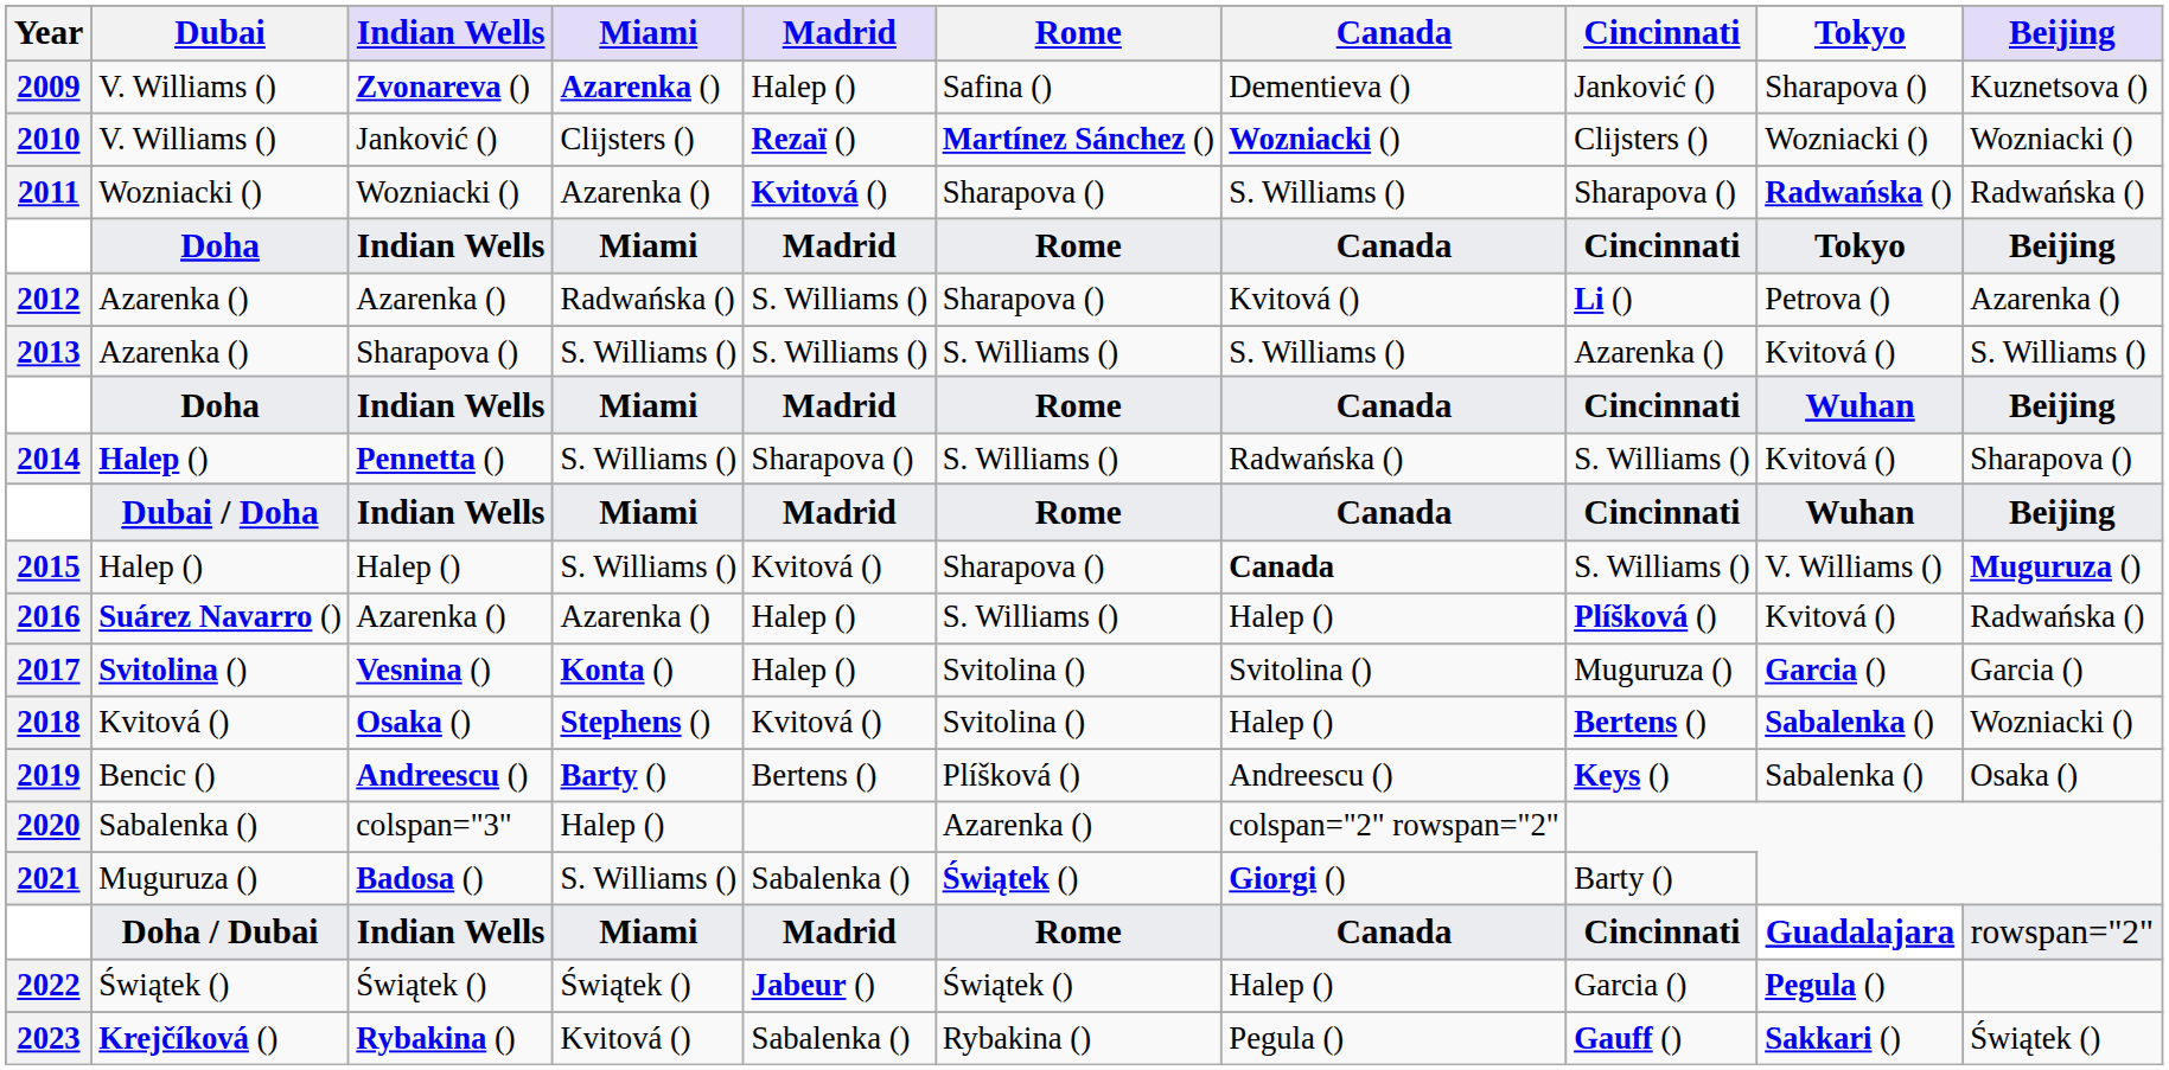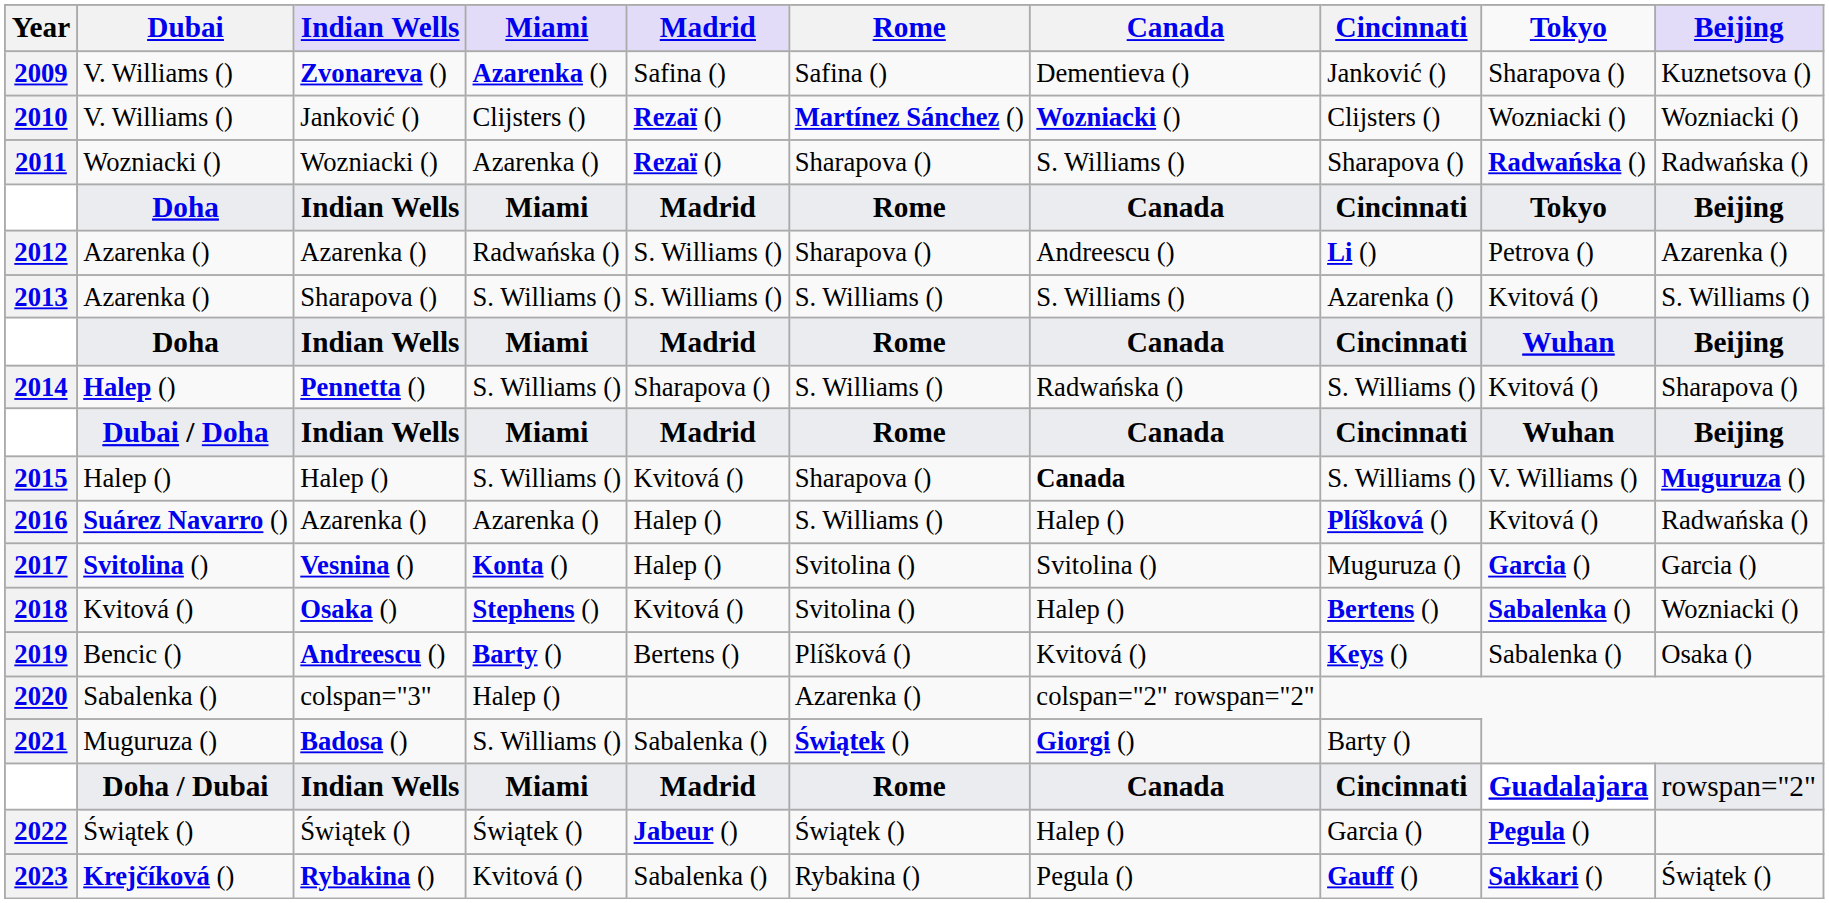2009 | Madrid: Halep () -> Safina ()
2011 | Madrid: Kvitová () -> Rezaï ()
2012 | Canada: Kvitová () -> Andreescu ()
2019 | Canada: Andreescu () -> Kvitová ()
